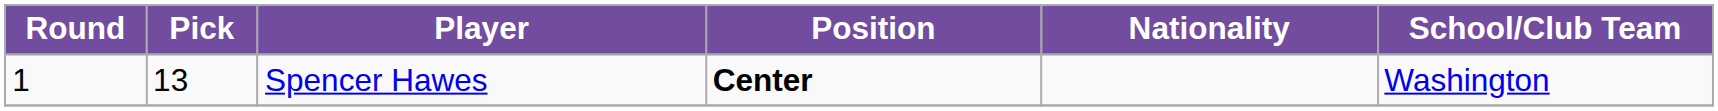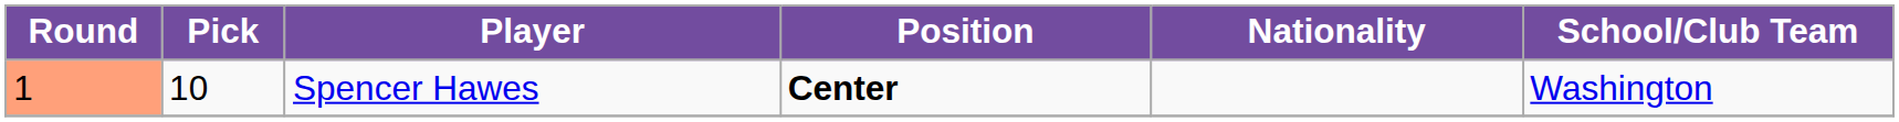Spencer Hawes | Round: no background -> lightsalmon background
Spencer Hawes | Pick: 13 -> 10
